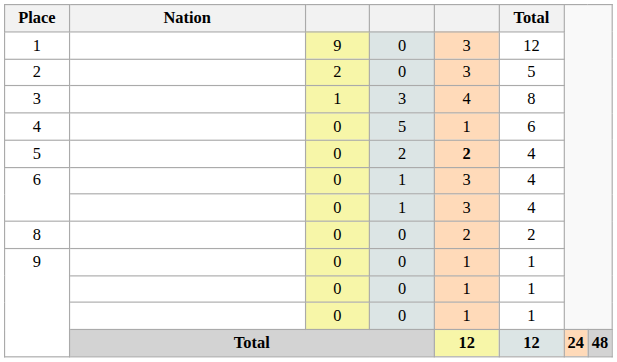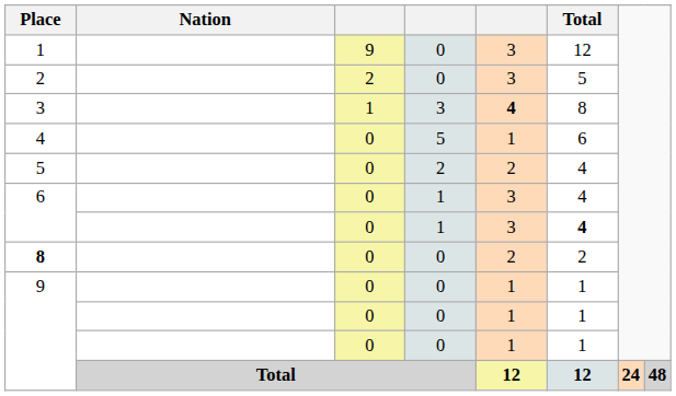row 4 | column 5: normal -> bold
row 6 | column 5: bold -> normal
row 8 | Total: normal -> bold
row 9 | Place: normal -> bold
